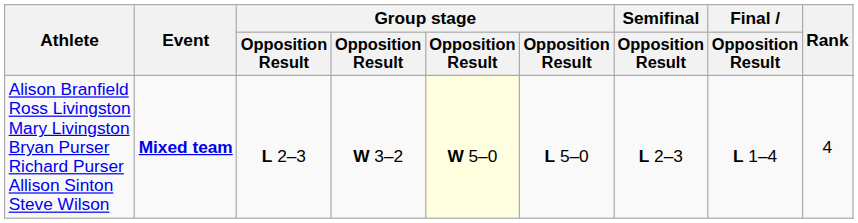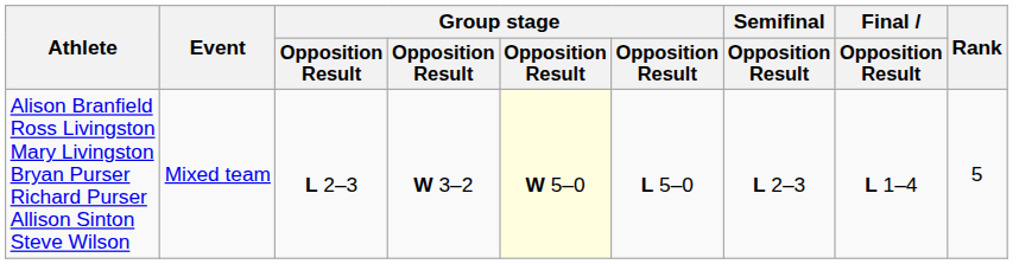row 3 | Event: bold -> normal
row 3 | Rank: 4 -> 5
